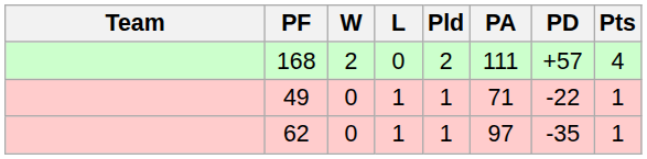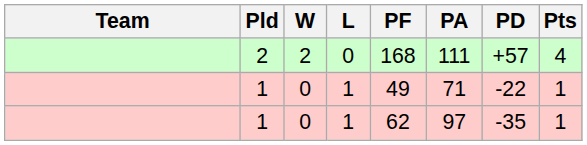columns swapped: Pld <-> PF
